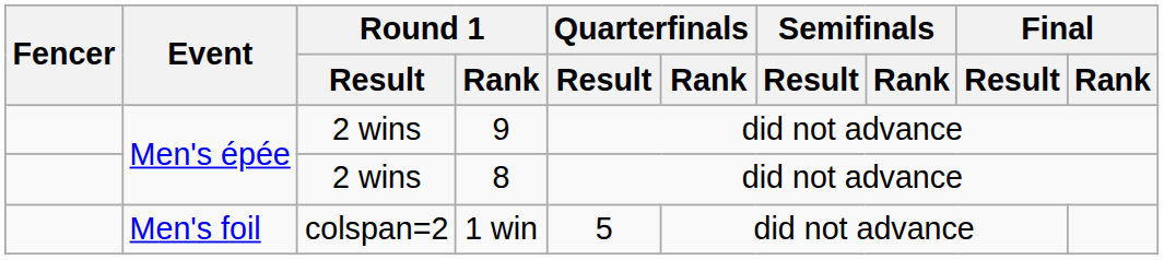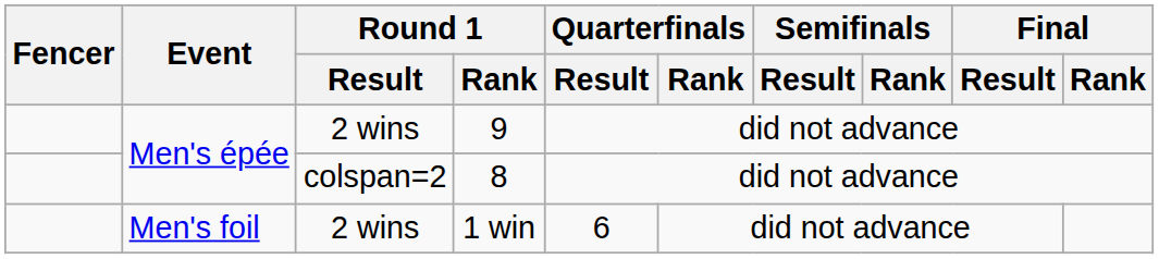8 | Round 1 / Result: 2 wins -> colspan=2
1 win | Round 1 / Result: colspan=2 -> 2 wins
1 win | Quarterfinals / Result: 5 -> 6
